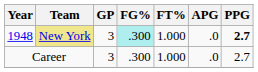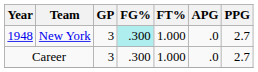1948 | Team: khaki background -> no background
1948 | PPG: bold -> normal
